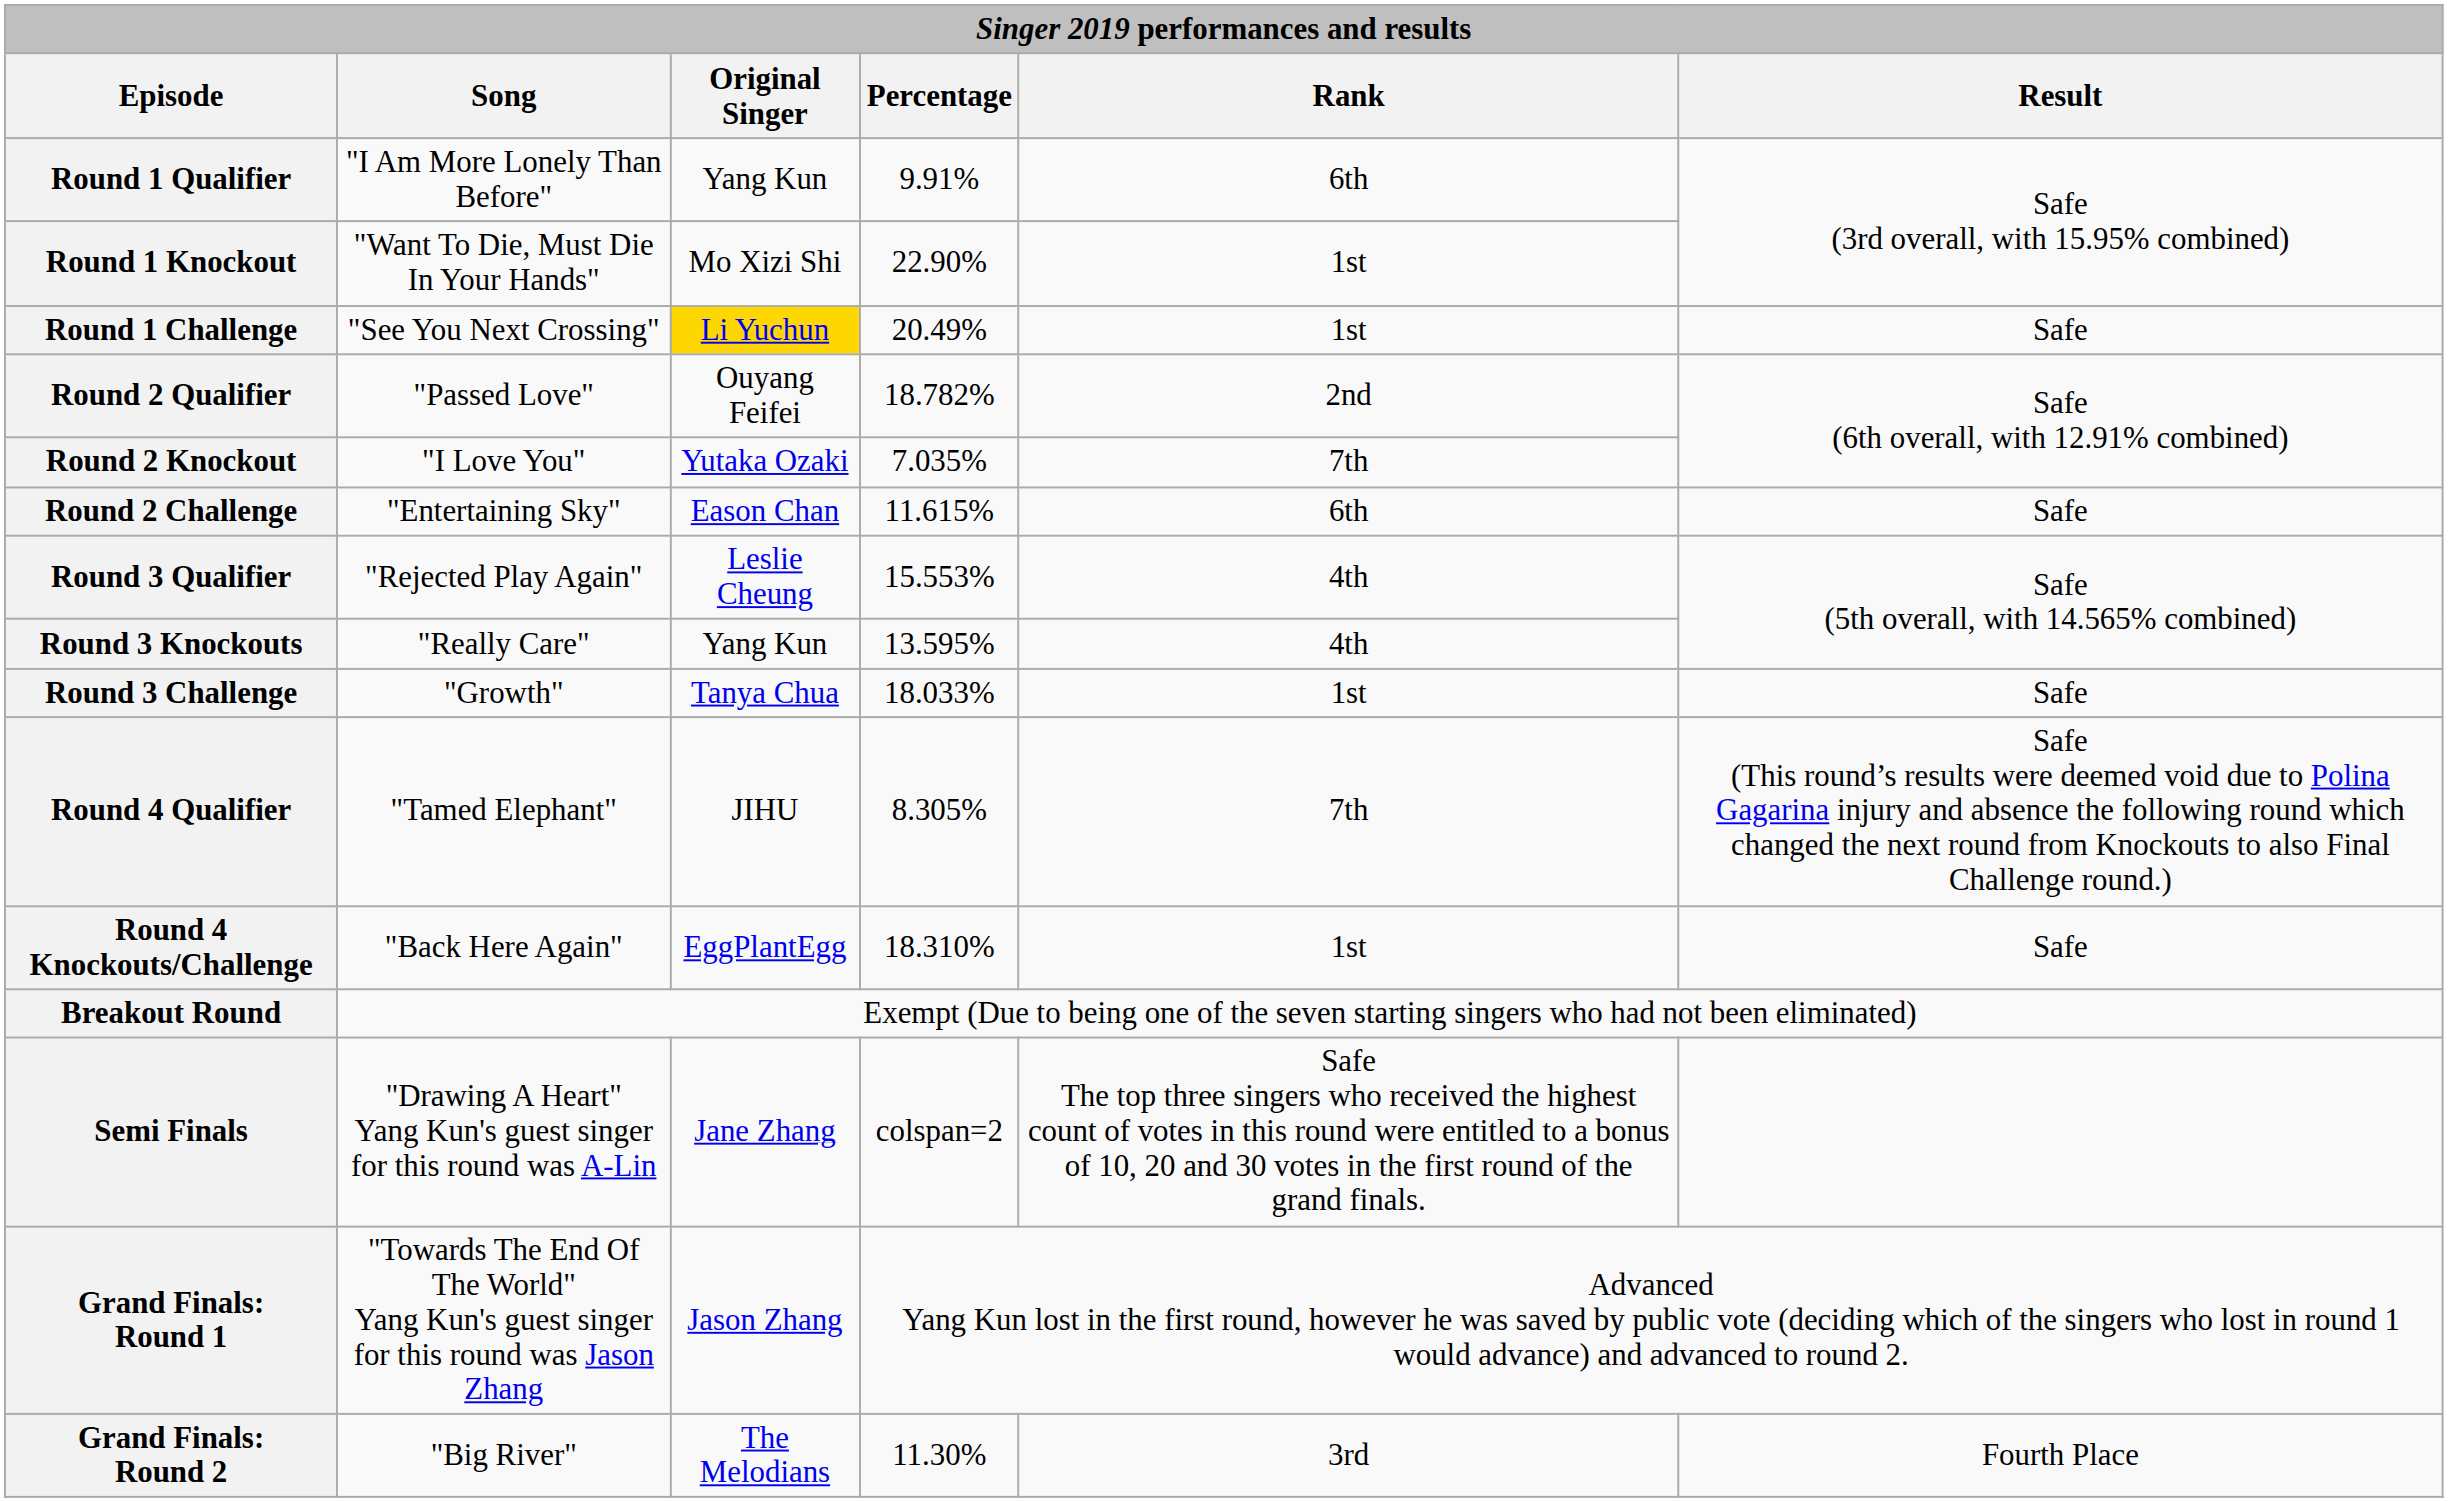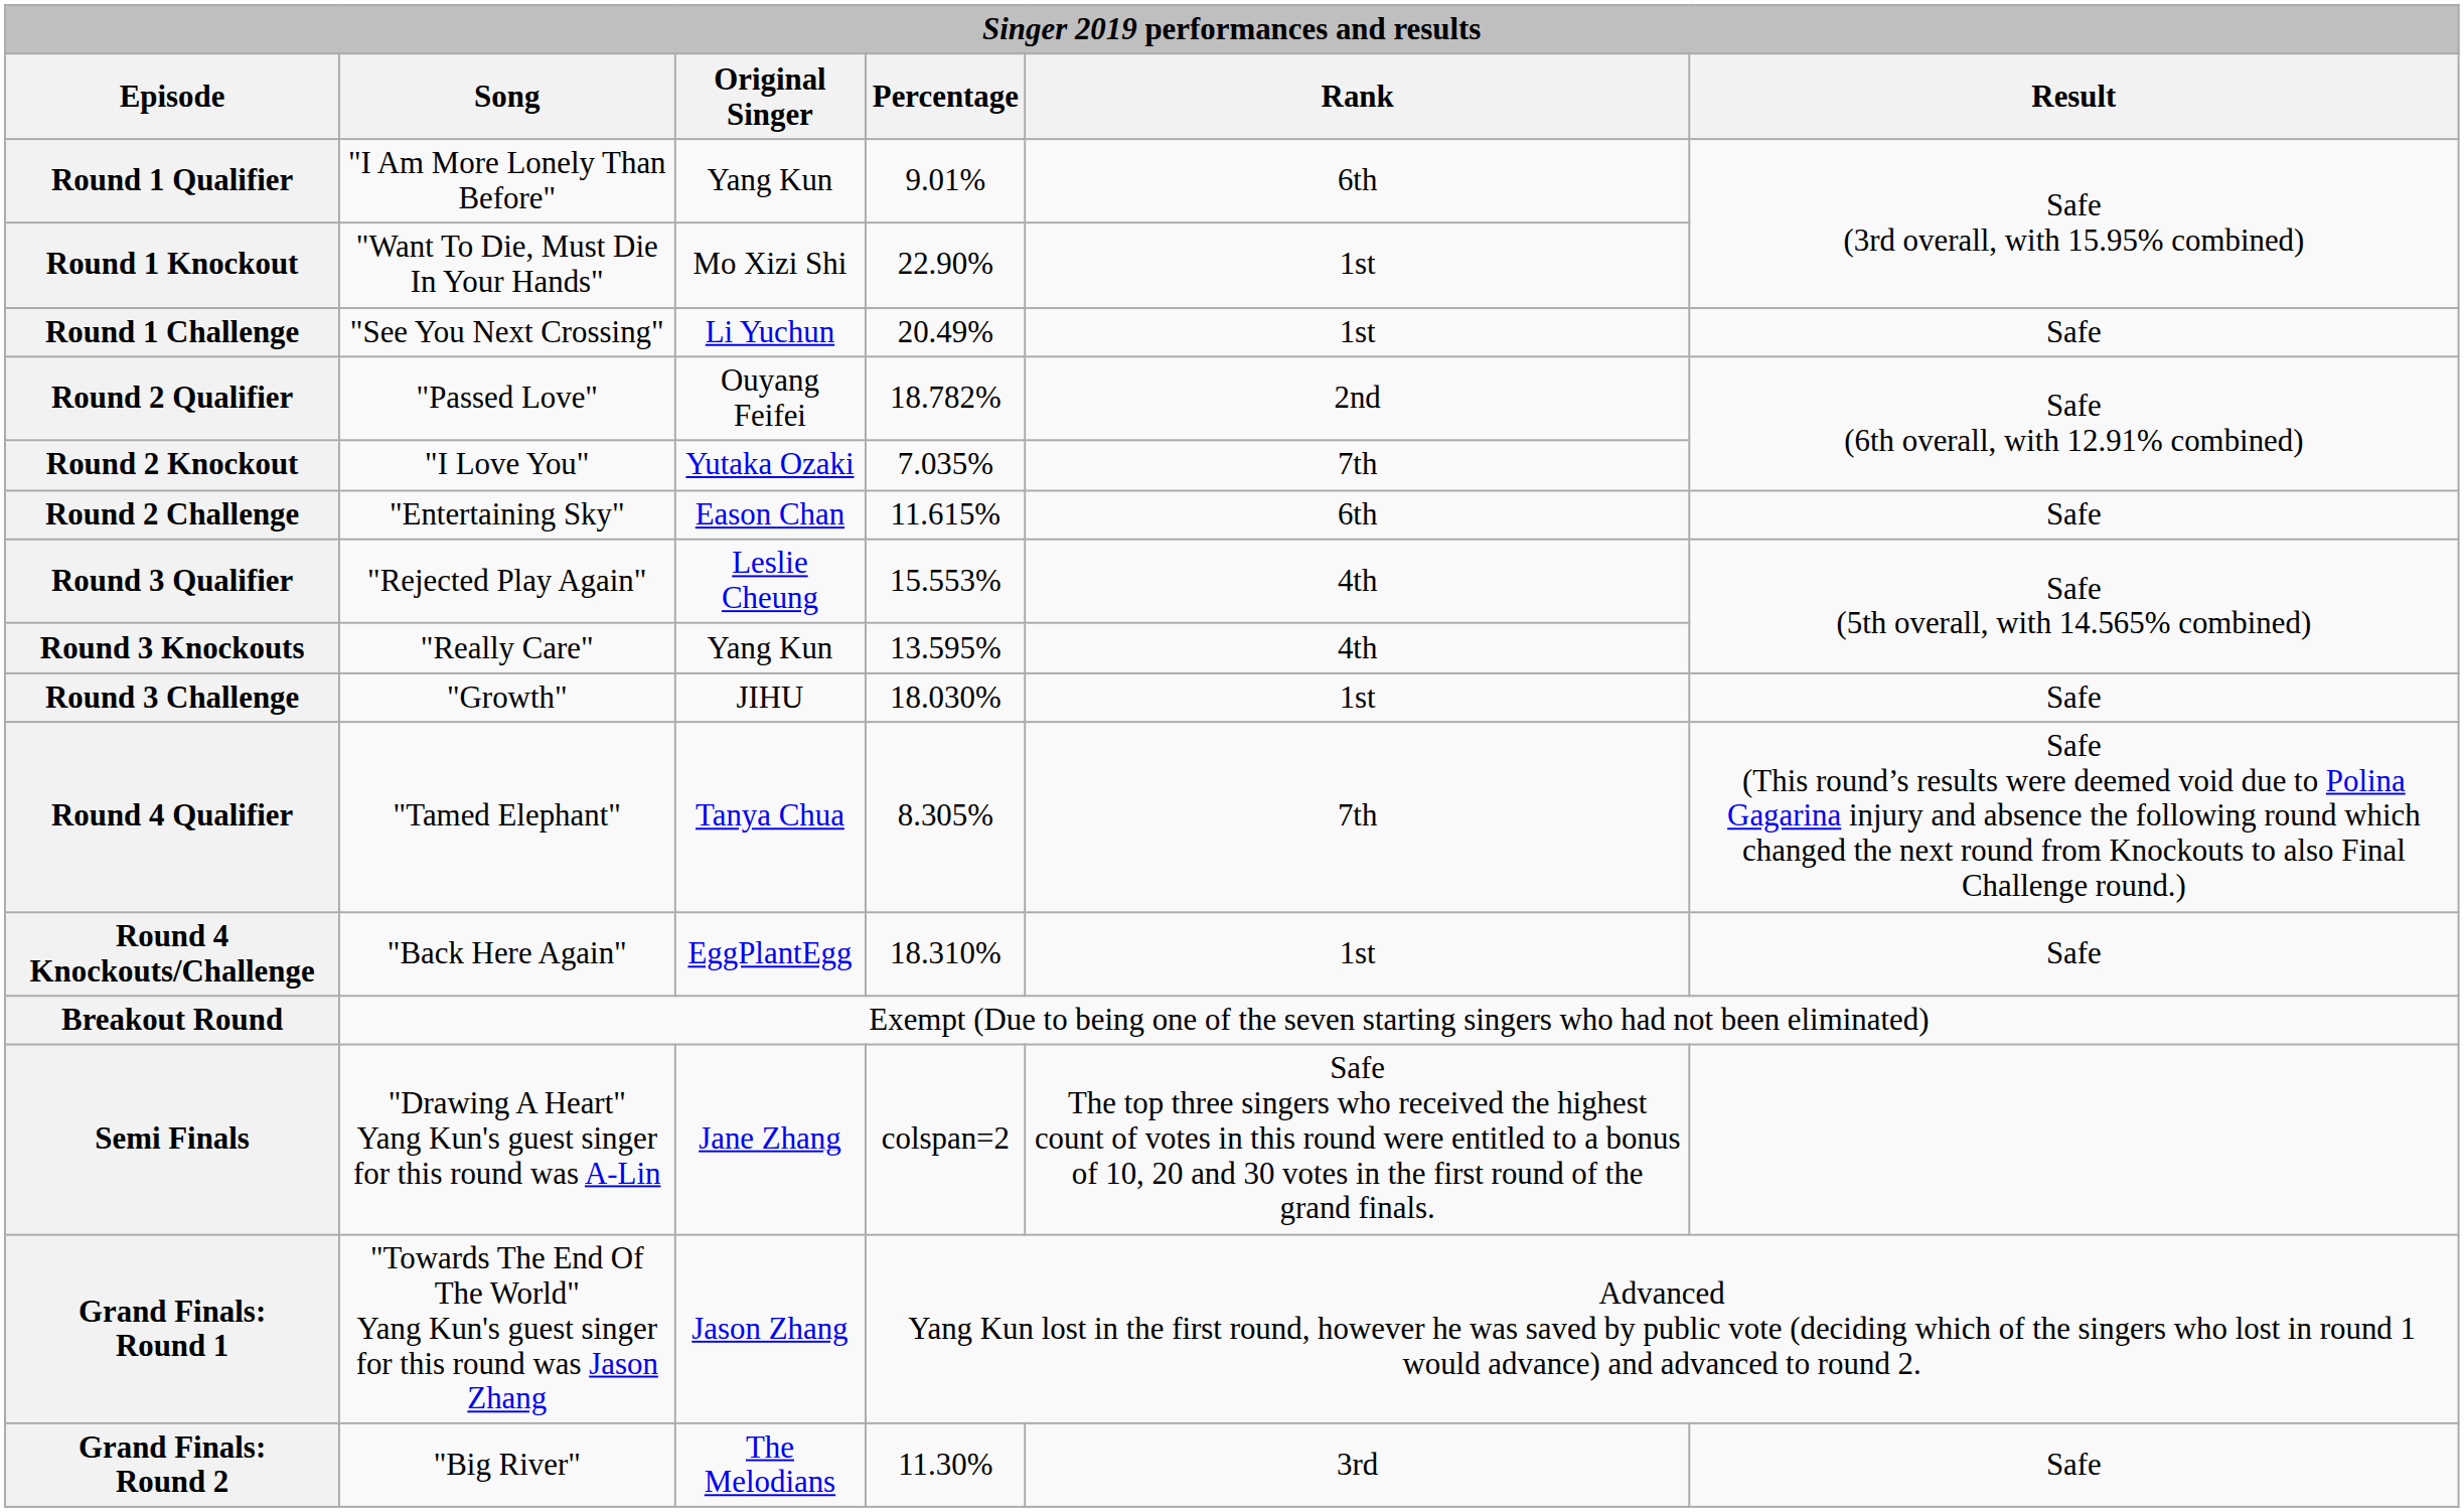Round 1 Qualifier | Singer 2019 performances and results / Percentage: 9.91% -> 9.01%
Round 1 Challenge | Singer 2019 performances and results / Original Singer: gold background -> no background
Round 3 Challenge | Singer 2019 performances and results / Original Singer: Tanya Chua -> JIHU
Round 3 Challenge | Singer 2019 performances and results / Percentage: 18.033% -> 18.030%
Round 4 Qualifier | Singer 2019 performances and results / Original Singer: JIHU -> Tanya Chua
Grand Finals: Round 2 | Singer 2019 performances and results / Result: Fourth Place -> Safe
